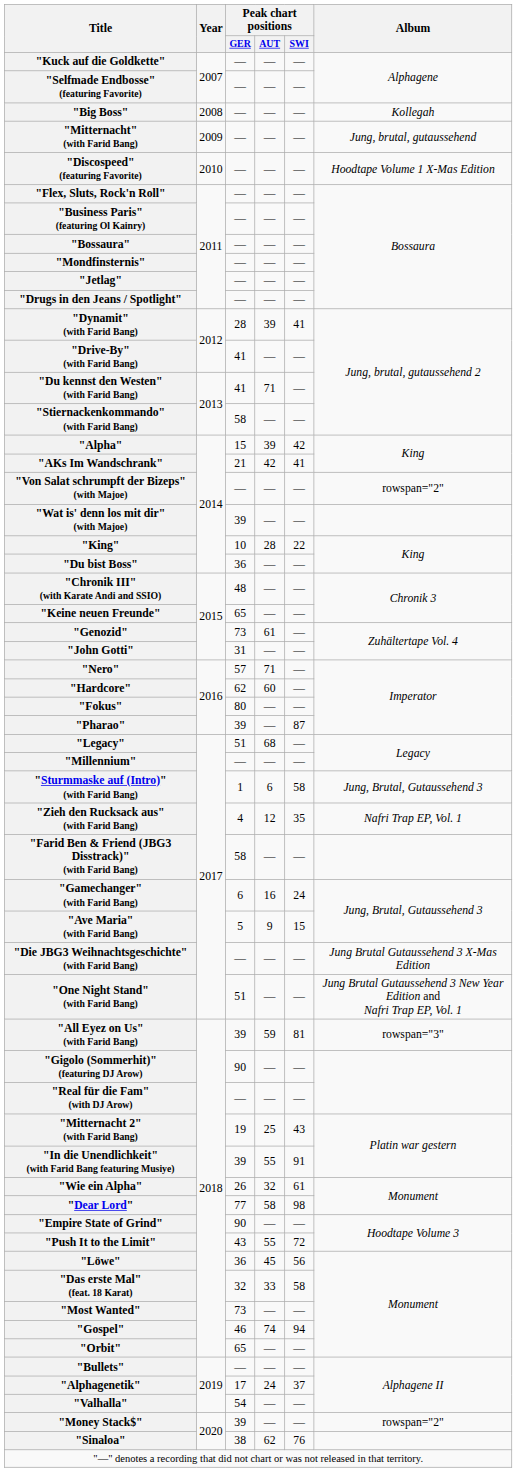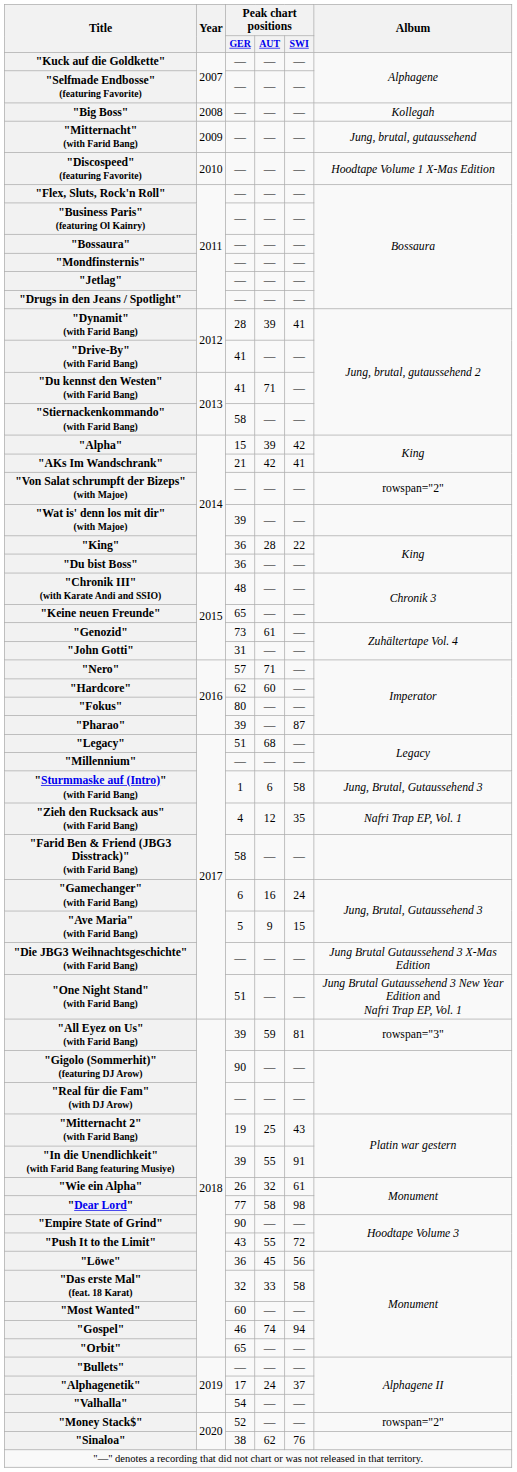"King" | Peak chart positions / GER: 10 -> 36
"Most Wanted" | Peak chart positions / GER: 73 -> 60
"Money Stack$" | Peak chart positions / GER: 39 -> 52
